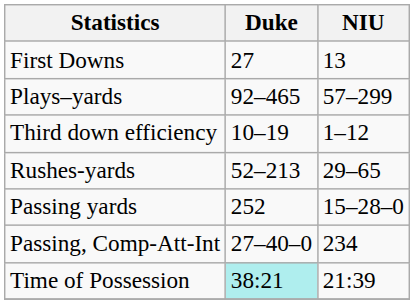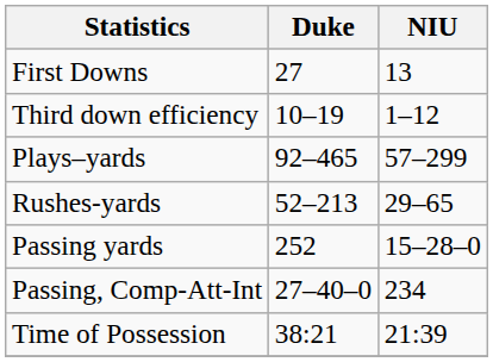rows swapped: Third down efficiency <-> Plays–yards
Time of Possession | Duke: paleturquoise background -> no background
